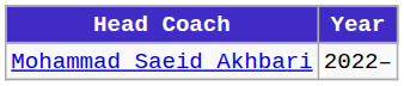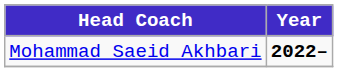Mohammad Saeid Akhbari | column 2: normal -> bold
